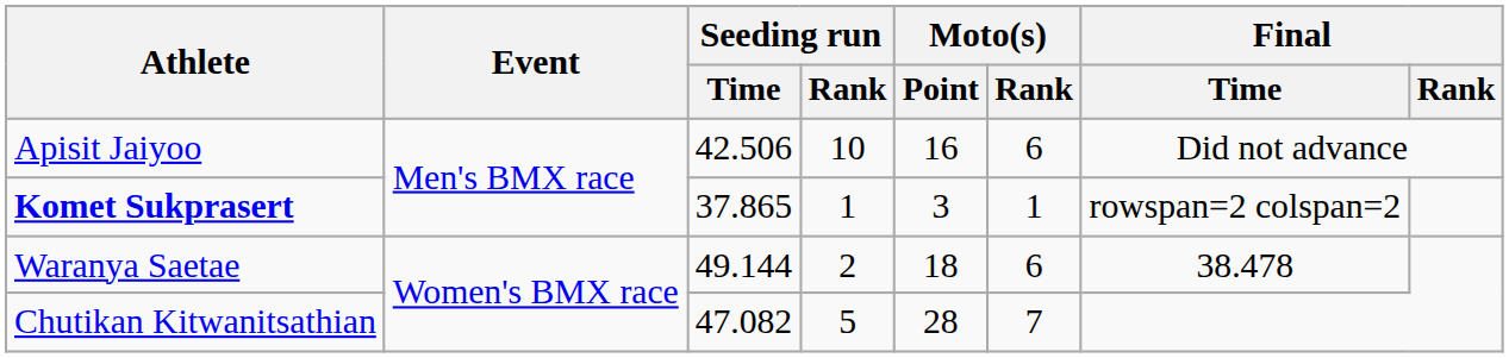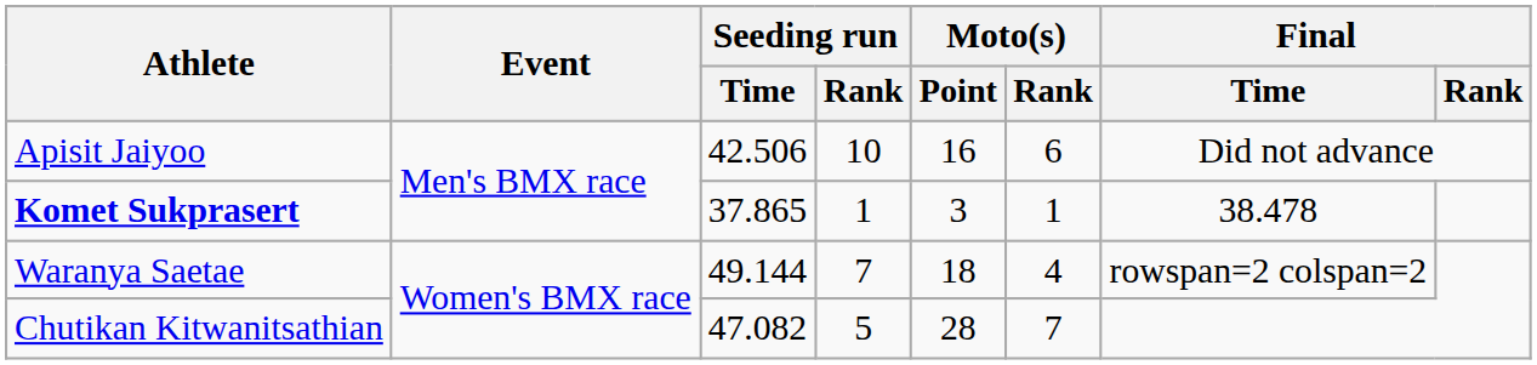Komet Sukprasert | Final / Time: rowspan=2 colspan=2 -> 38.478
Waranya Saetae | Seeding run / Rank: 2 -> 7
Waranya Saetae | Moto(s) / Rank: 6 -> 4
Waranya Saetae | Final / Time: 38.478 -> rowspan=2 colspan=2
